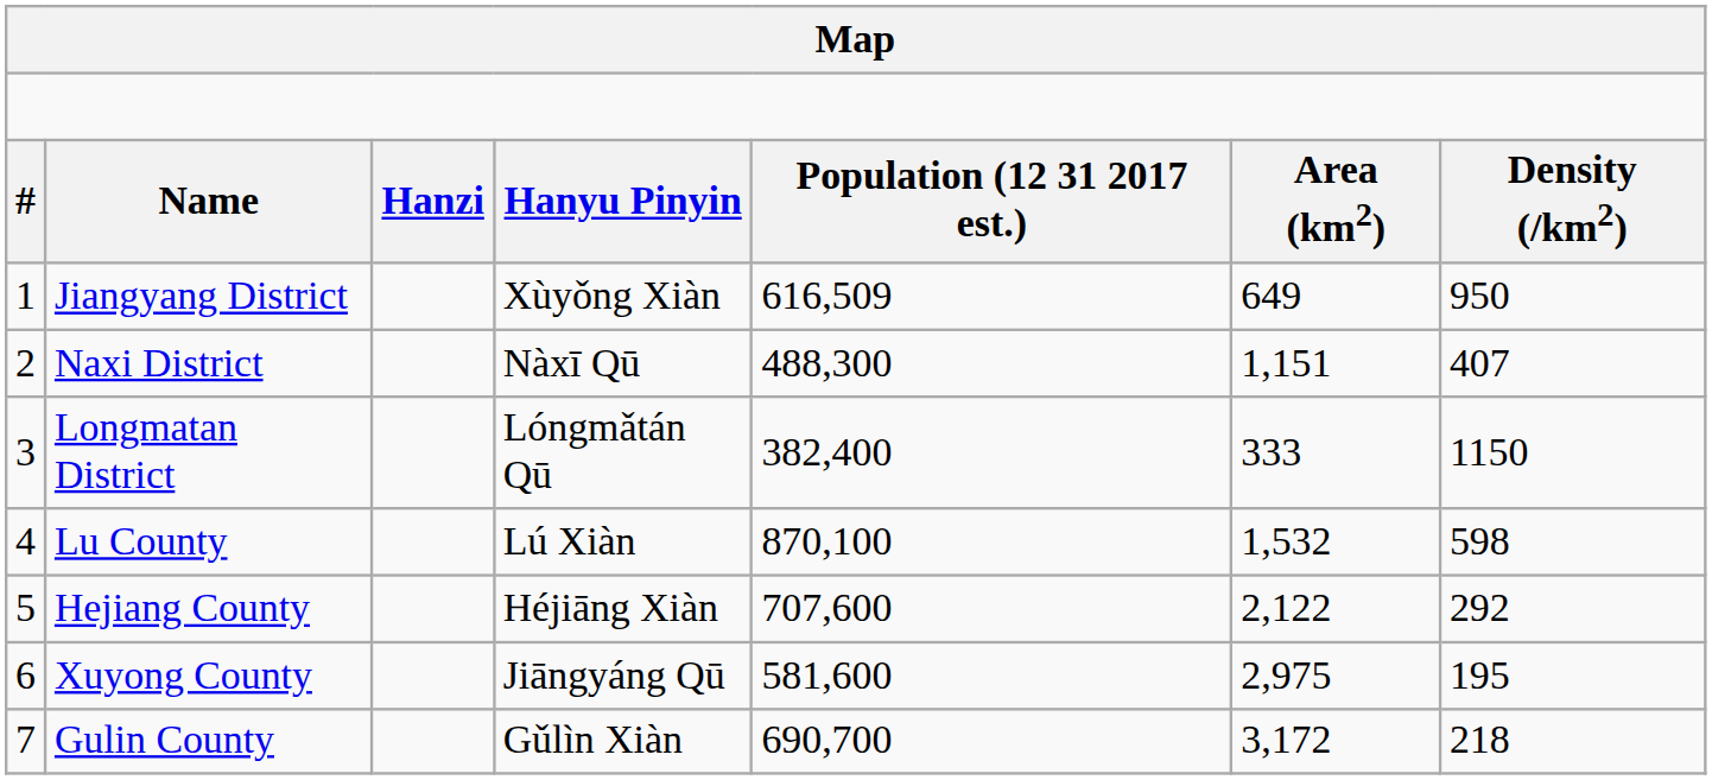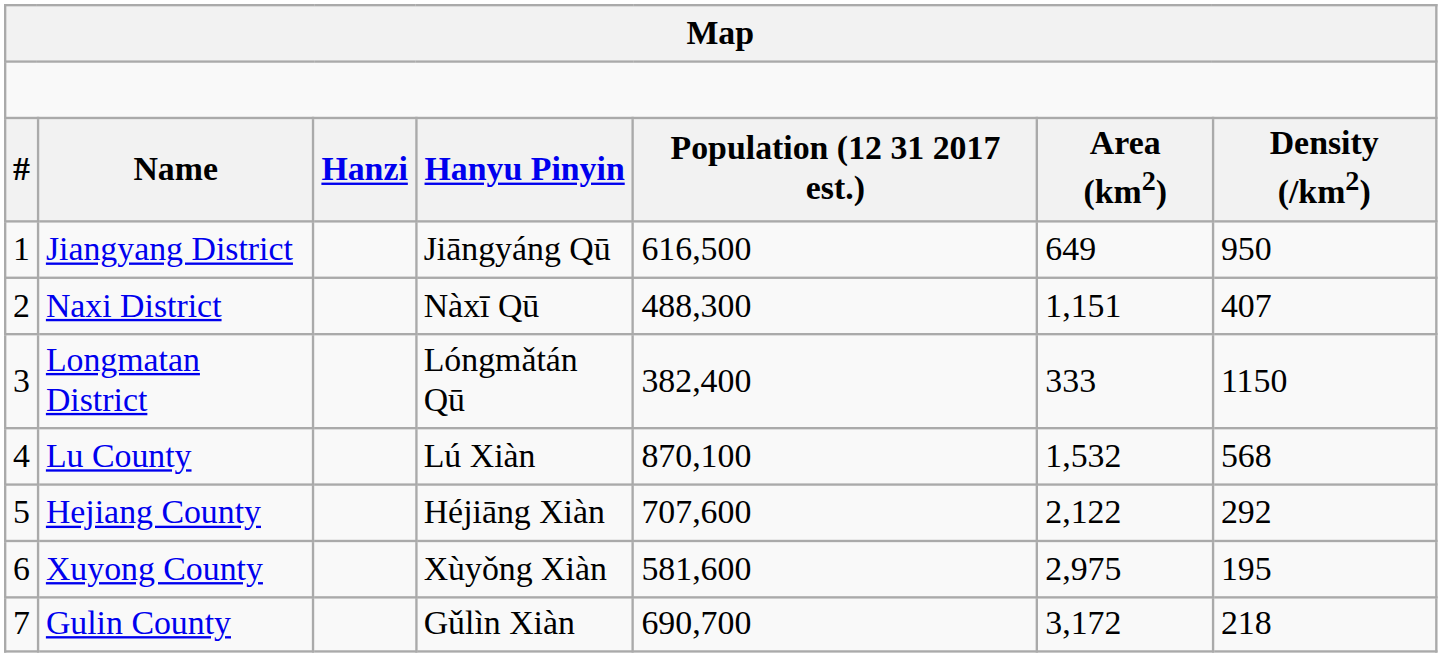Jiangyang District | column 4: Xùyǒng Xiàn -> Jiāngyáng Qū
Jiangyang District | column 5: 616,509 -> 616,500
Lu County | column 7: 598 -> 568
Xuyong County | column 4: Jiāngyáng Qū -> Xùyǒng Xiàn
